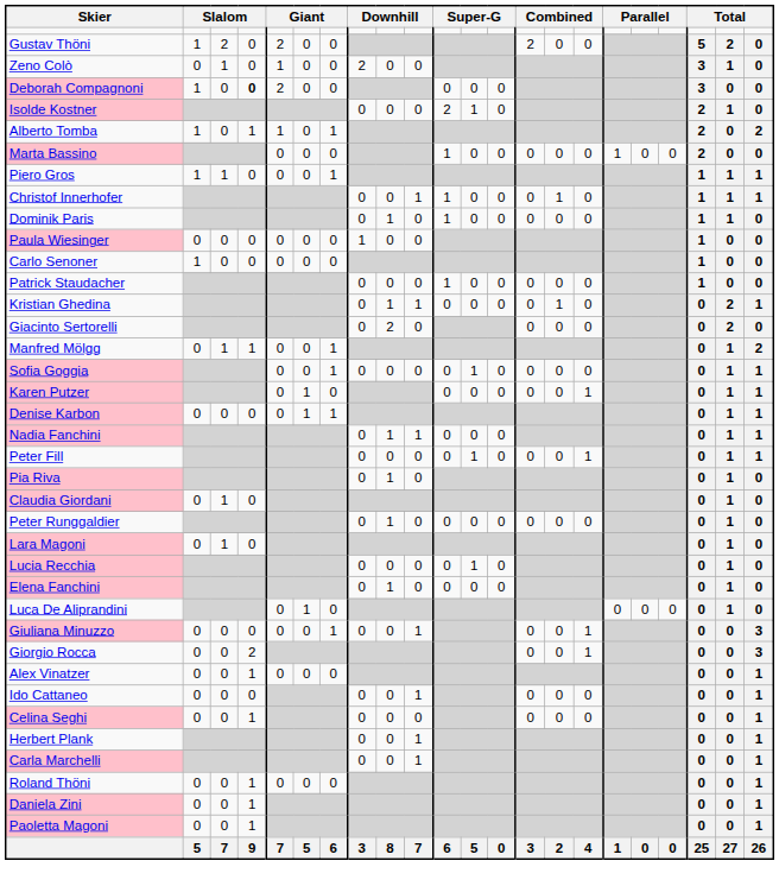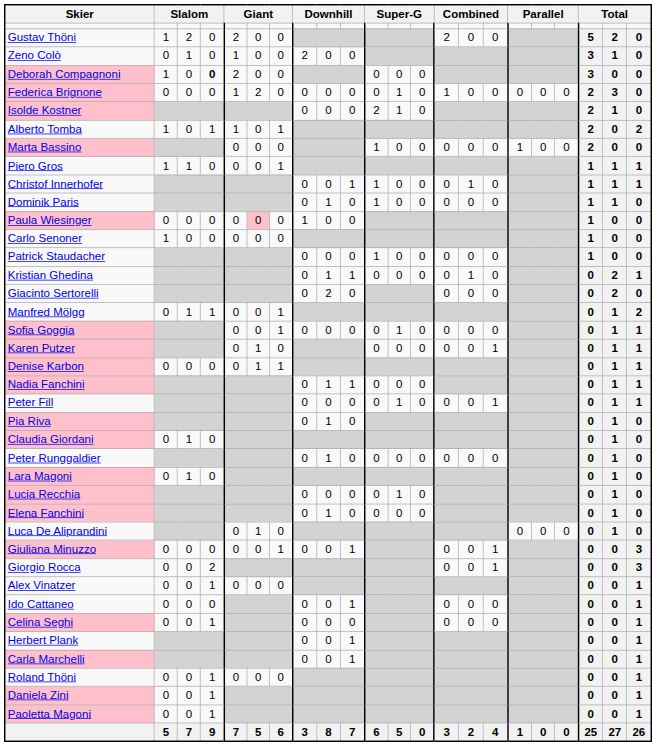+ row: Federica Brignone | 0 | 0 | 0 | 1 | 2 | 0 | 0 | 0 | 0 | 0 | 1 | 0 | 1 | 0 | 0 | 0 | 0 | 0 | 2 | 3 | 0
Paula Wiesinger | column 6: no background -> pink background
